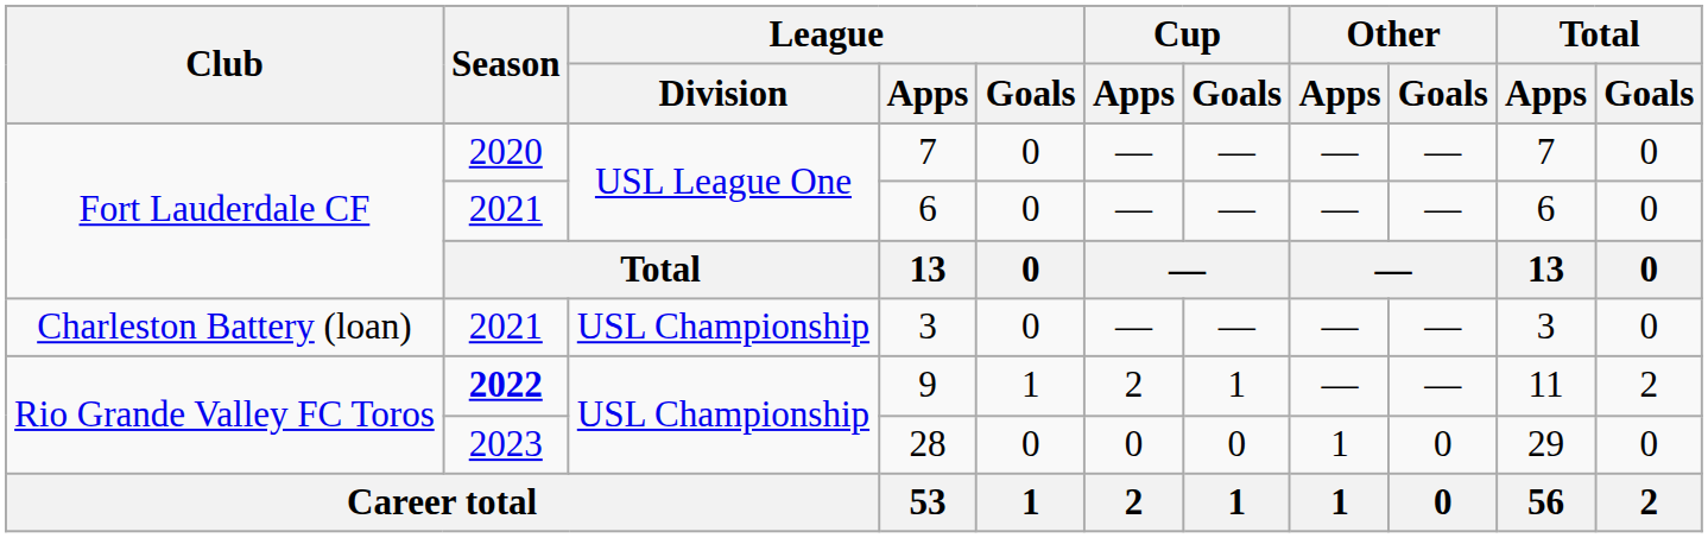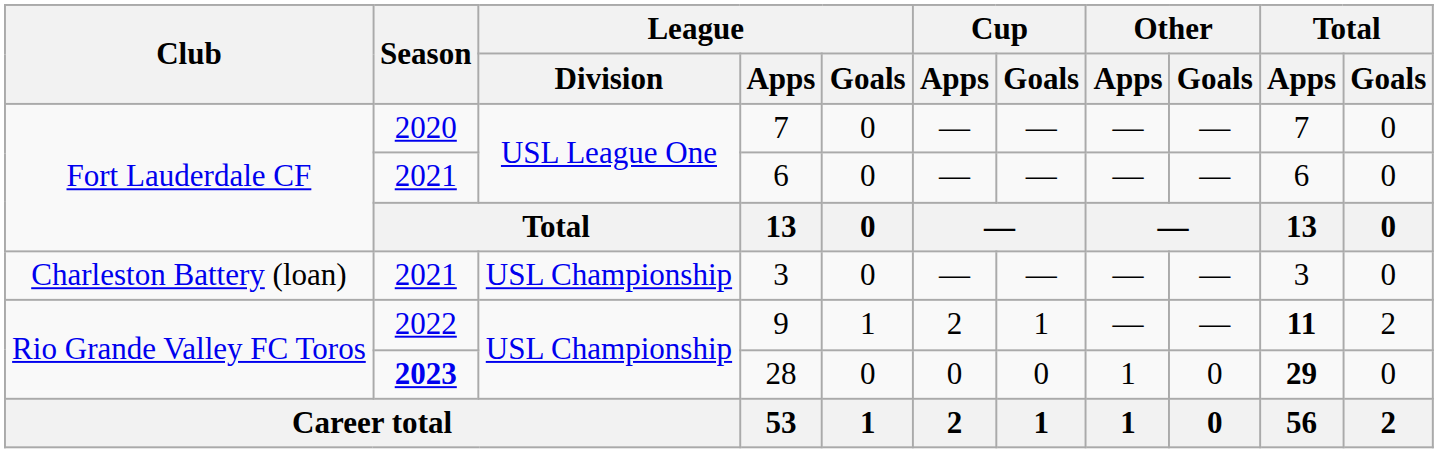9 | Season: bold -> normal
9 | Total / Apps: normal -> bold
28 | Season: normal -> bold
28 | Total / Apps: normal -> bold
